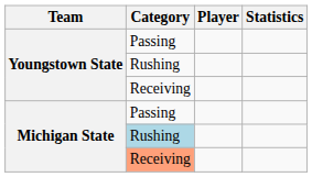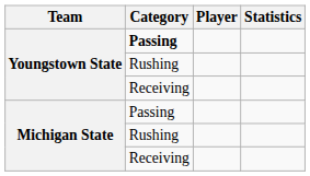Youngstown State / Passing | Category: normal -> bold
Michigan State / Rushing | Category: lightblue background -> no background
Michigan State / Receiving | Category: lightsalmon background -> no background
